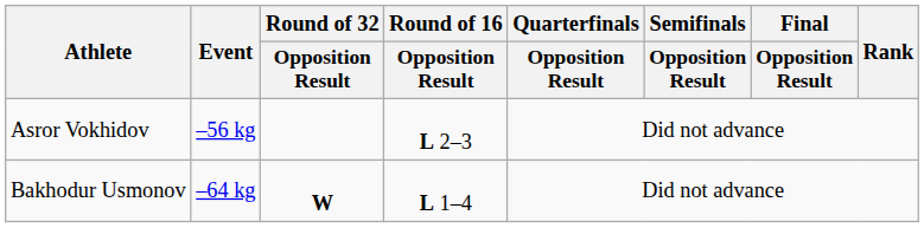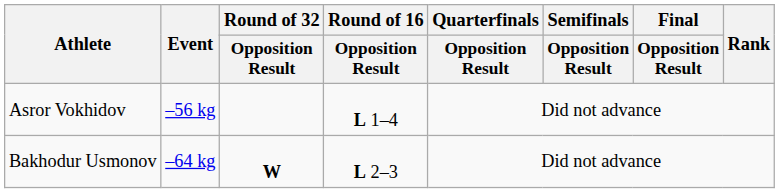Asror Vokhidov | Round of 16 / Opposition Result: L 2–3 -> L 1–4
Bakhodur Usmonov | Round of 16 / Opposition Result: L 1–4 -> L 2–3
